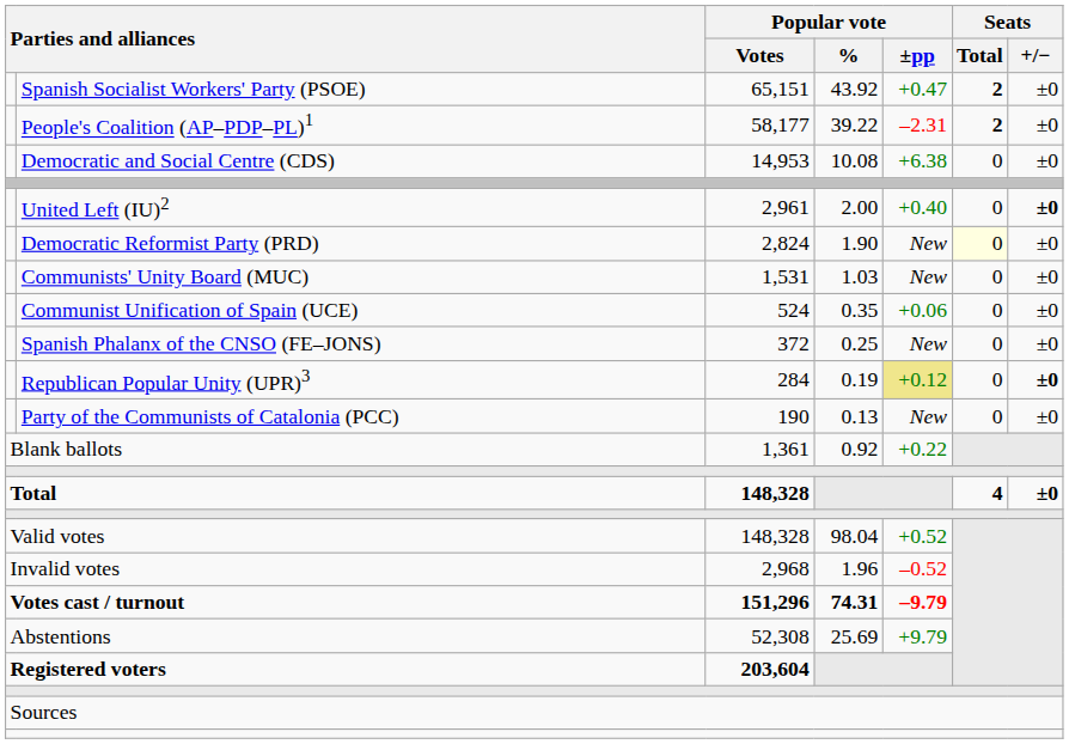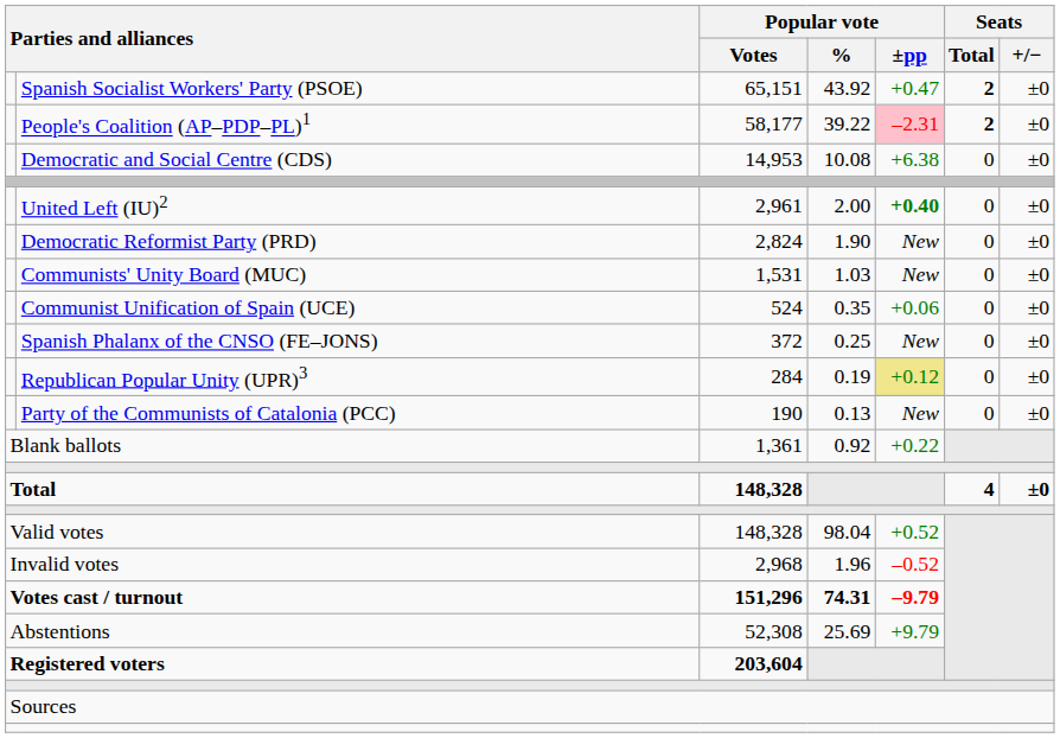People's Coalition (AP–PDP–PL)1 | Popular vote / ±pp: no background -> pink background
United Left (IU)2 | Popular vote / ±pp: normal -> bold
United Left (IU)2 | Seats / +/−: bold -> normal
Democratic Reformist Party (PRD) | Seats / Total: lightyellow background -> no background
Republican Popular Unity (UPR)3 | Seats / +/−: bold -> normal
